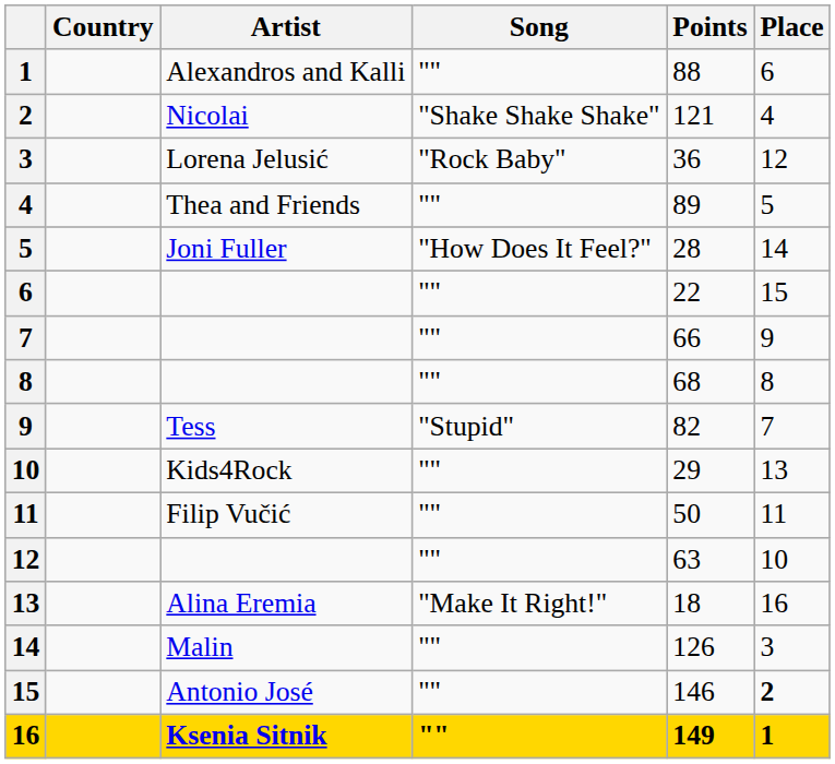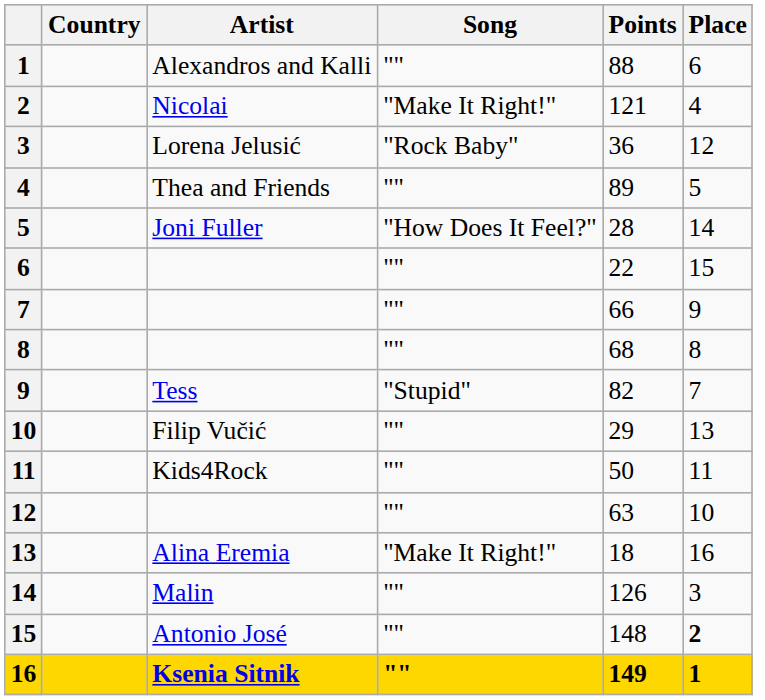row 3 | Song: "Shake Shake Shake" -> "Make It Right!"
row 11 | Artist: Kids4Rock -> Filip Vučić
row 12 | Artist: Filip Vučić -> Kids4Rock
row 16 | Points: 146 -> 148
